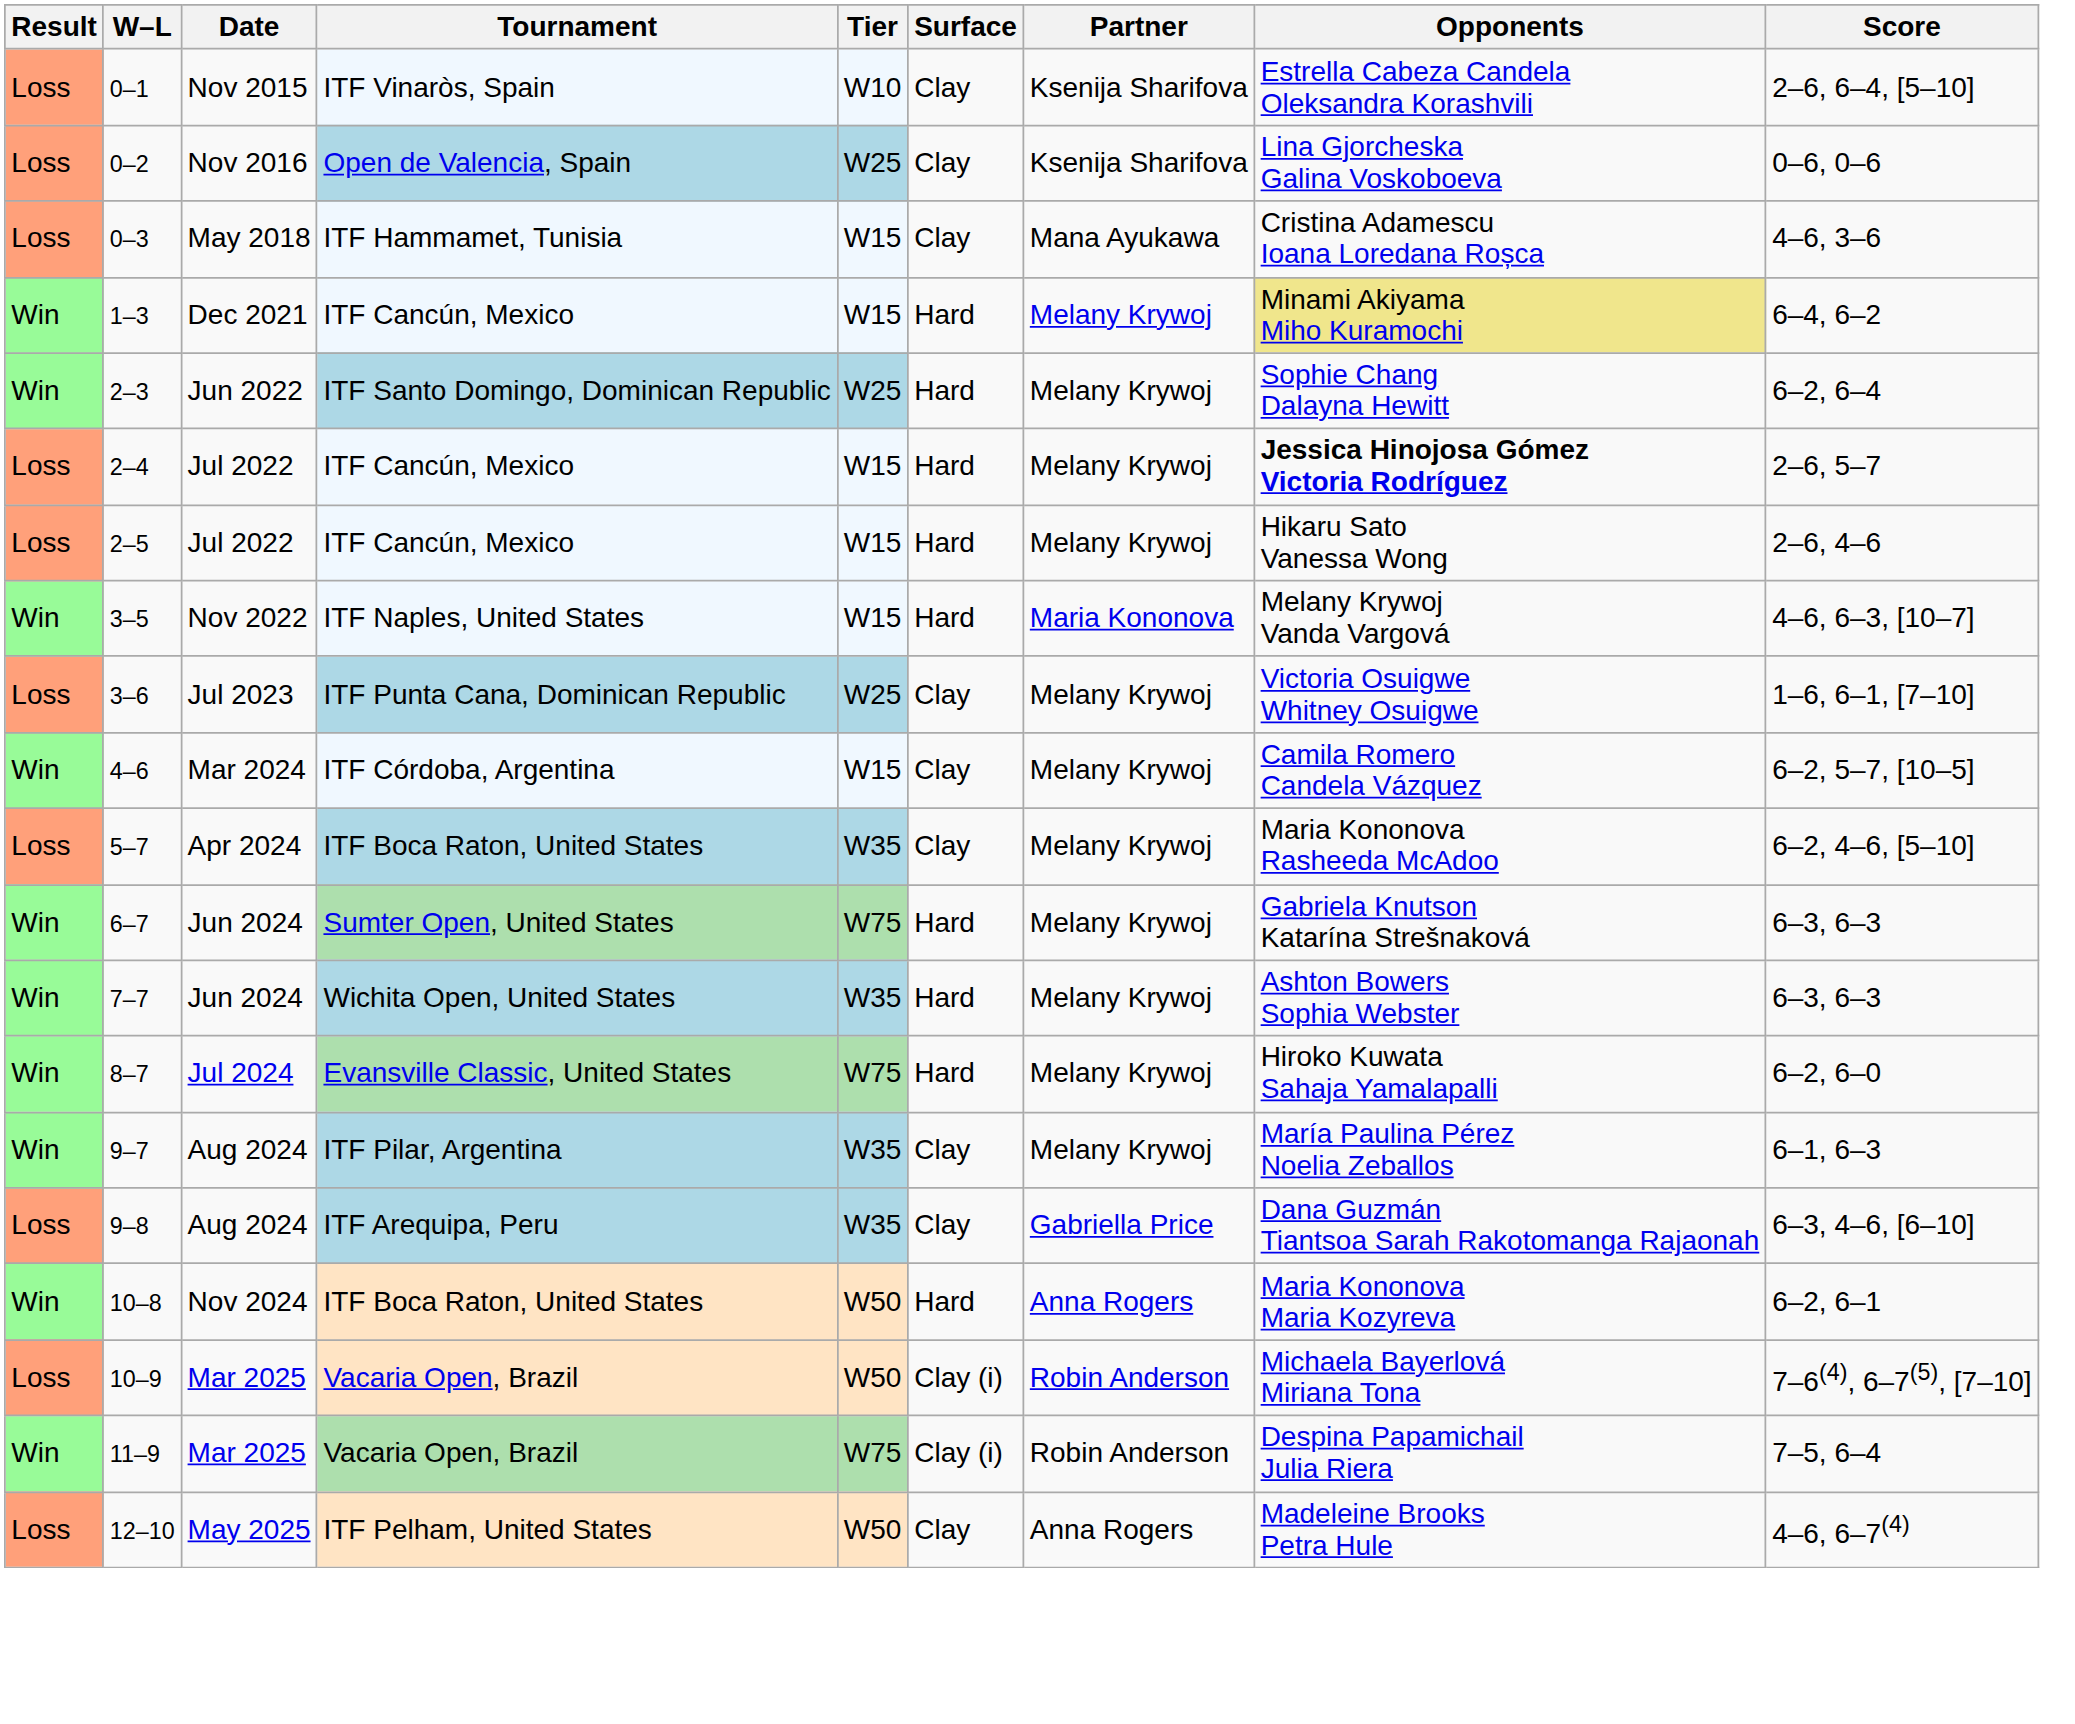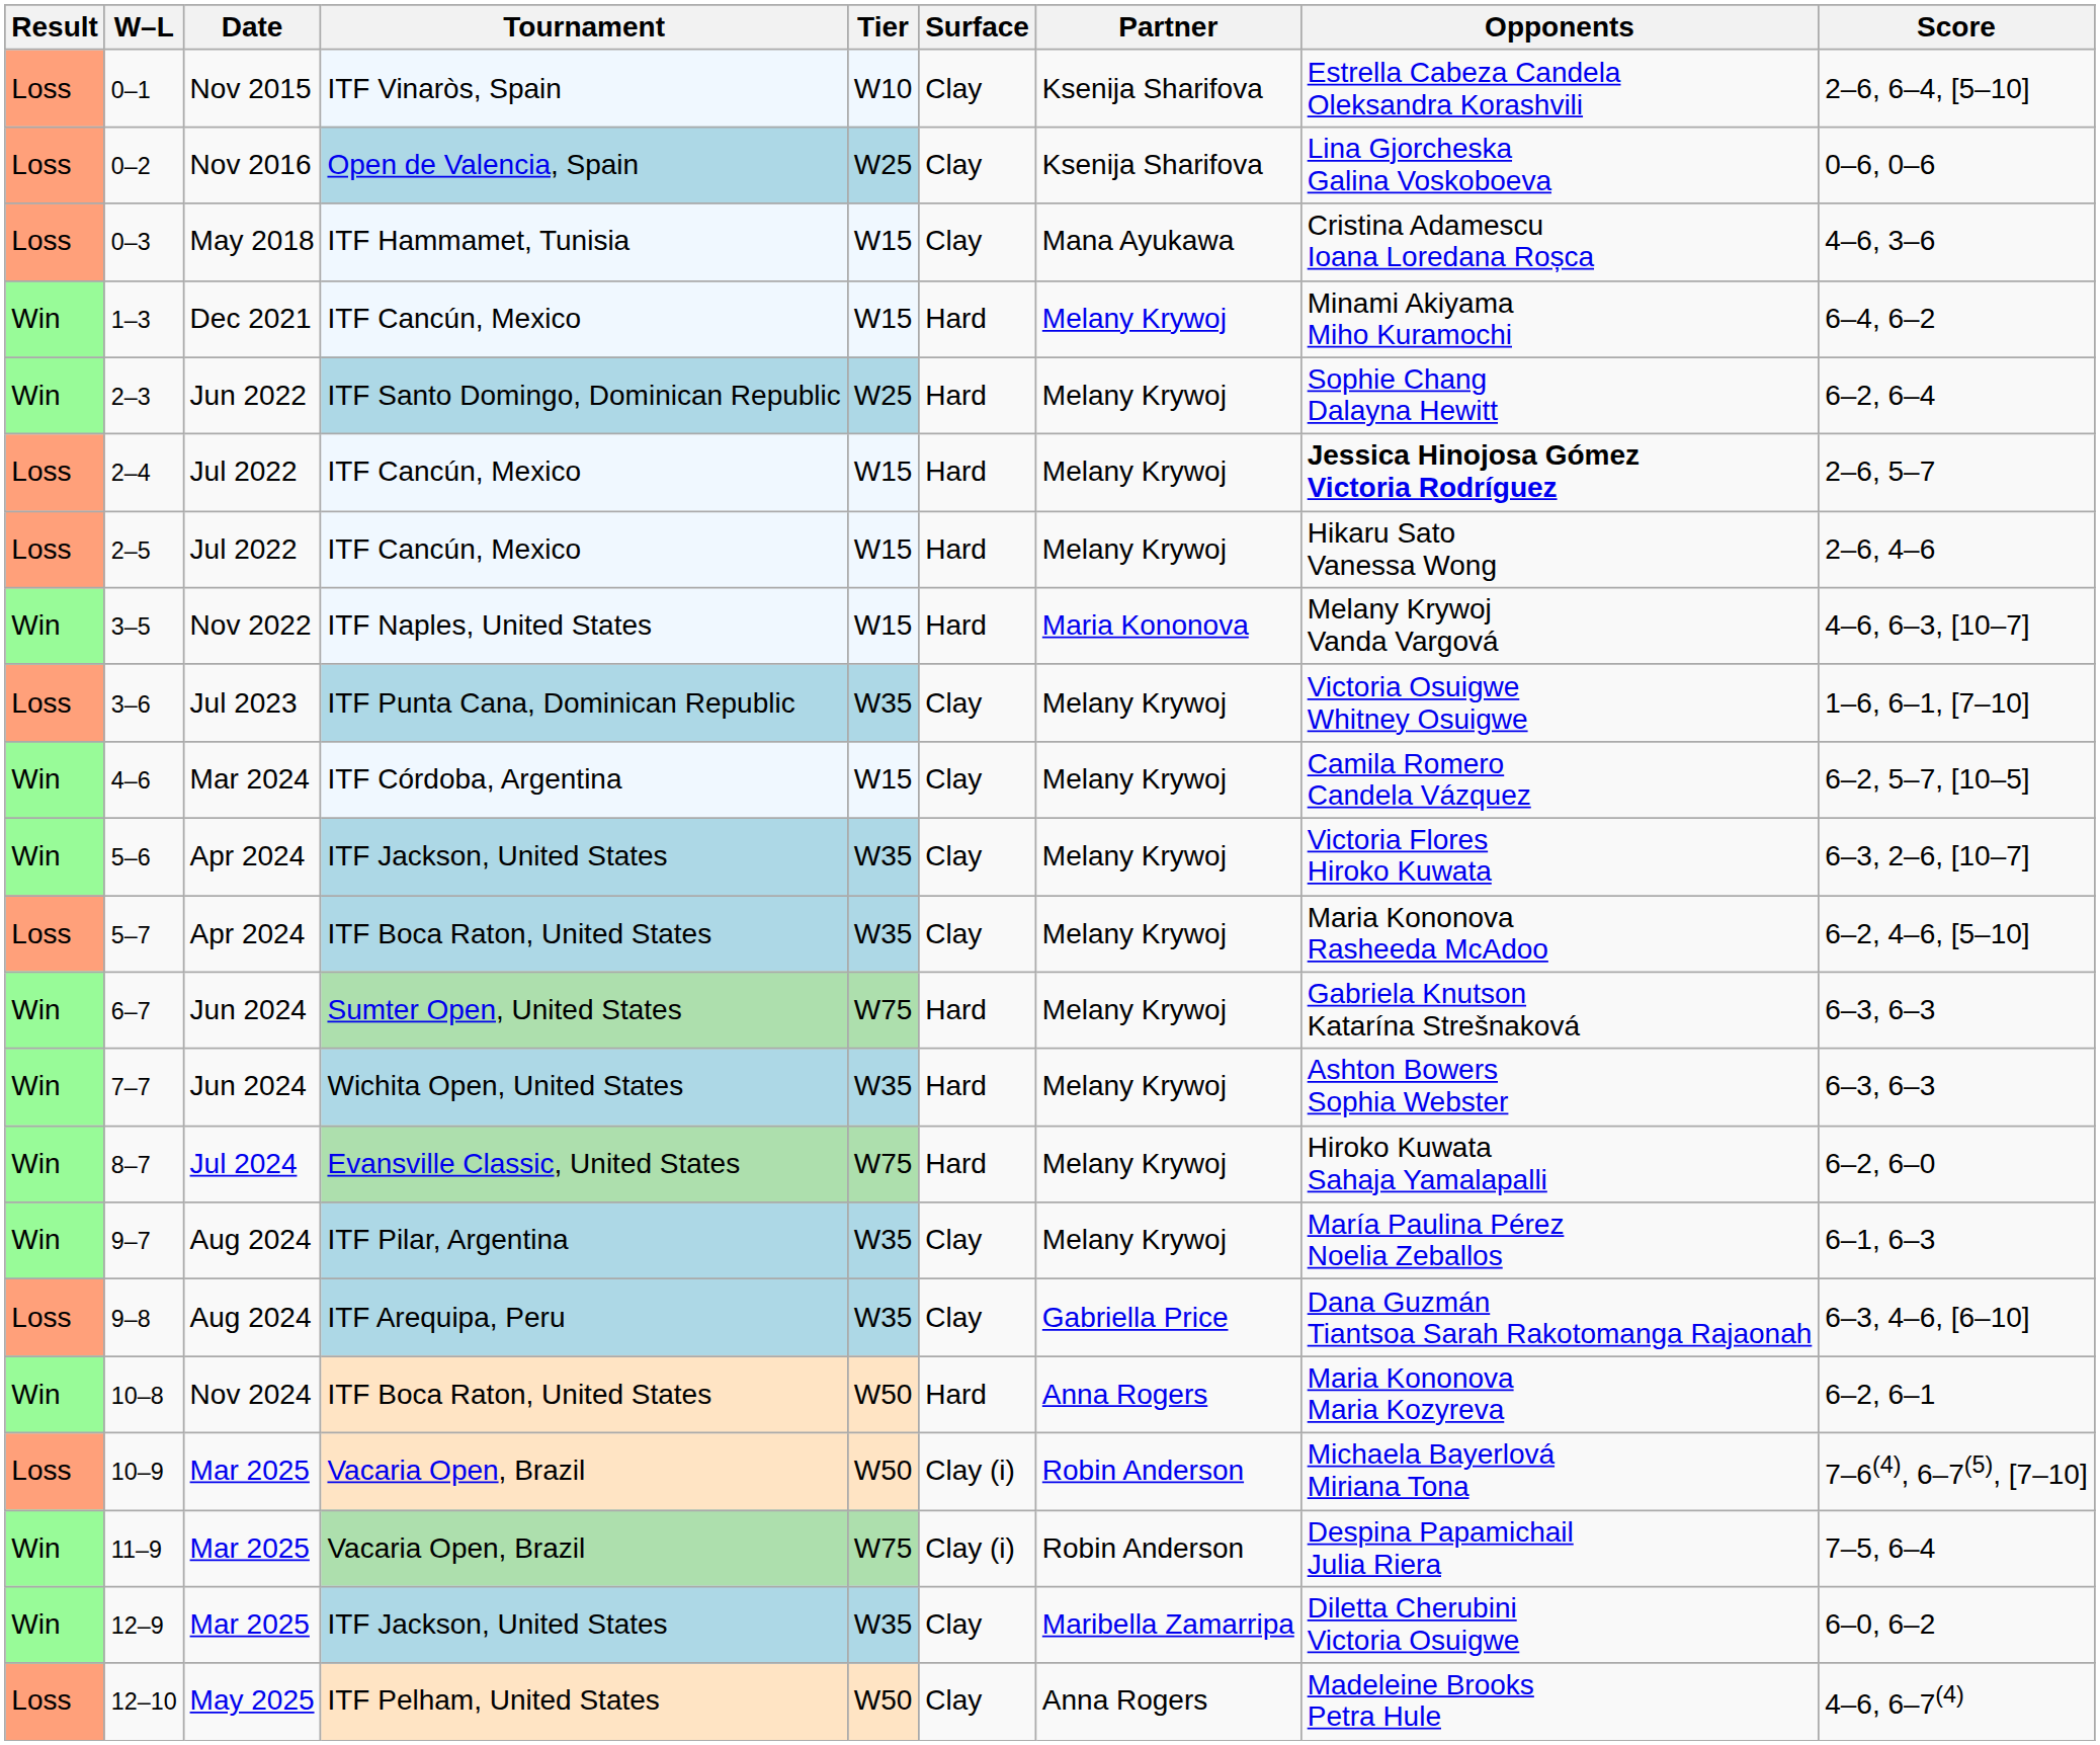1–3 | Opponents: khaki background -> no background
3–6 | Tier: W25 -> W35
+ row: Win | 5–6 | Apr 2024 | ITF Jackson, United States | W35 | Clay | Melany Krywoj | Victoria Flores Hiroko Kuwata | 6–3, 2–6, [10–7]
+ row: Win | 12–9 | Mar 2025 | ITF Jackson, United States | W35 | Clay | Maribella Zamarripa | Diletta Cherubini Victoria Osuigwe | 6–0, 6–2
